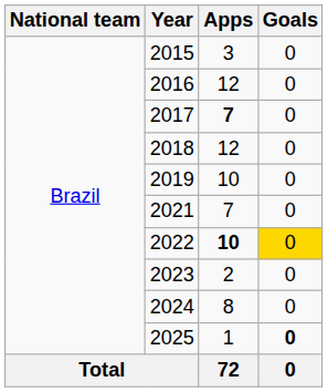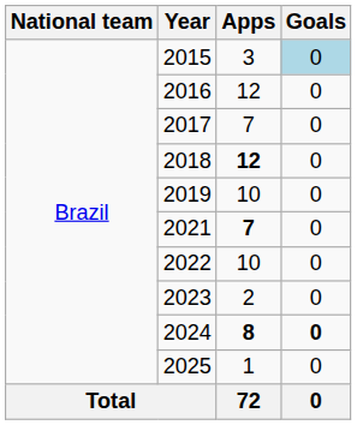2015 | Goals: no background -> lightblue background
2017 | Apps: bold -> normal
2018 | Apps: normal -> bold
2021 | Apps: normal -> bold
2022 | Apps: bold -> normal
2022 | Goals: gold background -> no background
2024 | Apps: normal -> bold
2024 | Goals: normal -> bold
2025 | Goals: bold -> normal
